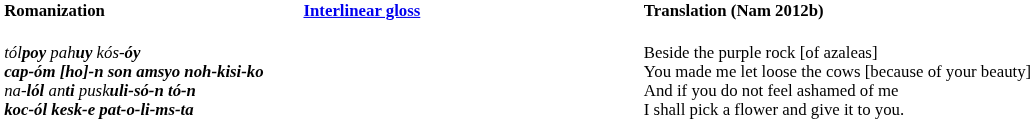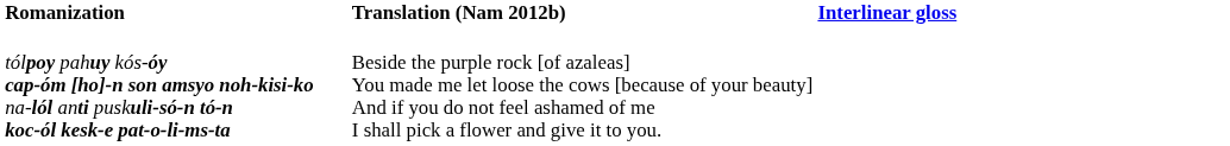columns swapped: Interlinear gloss <-> Translation (Nam 2012b)
